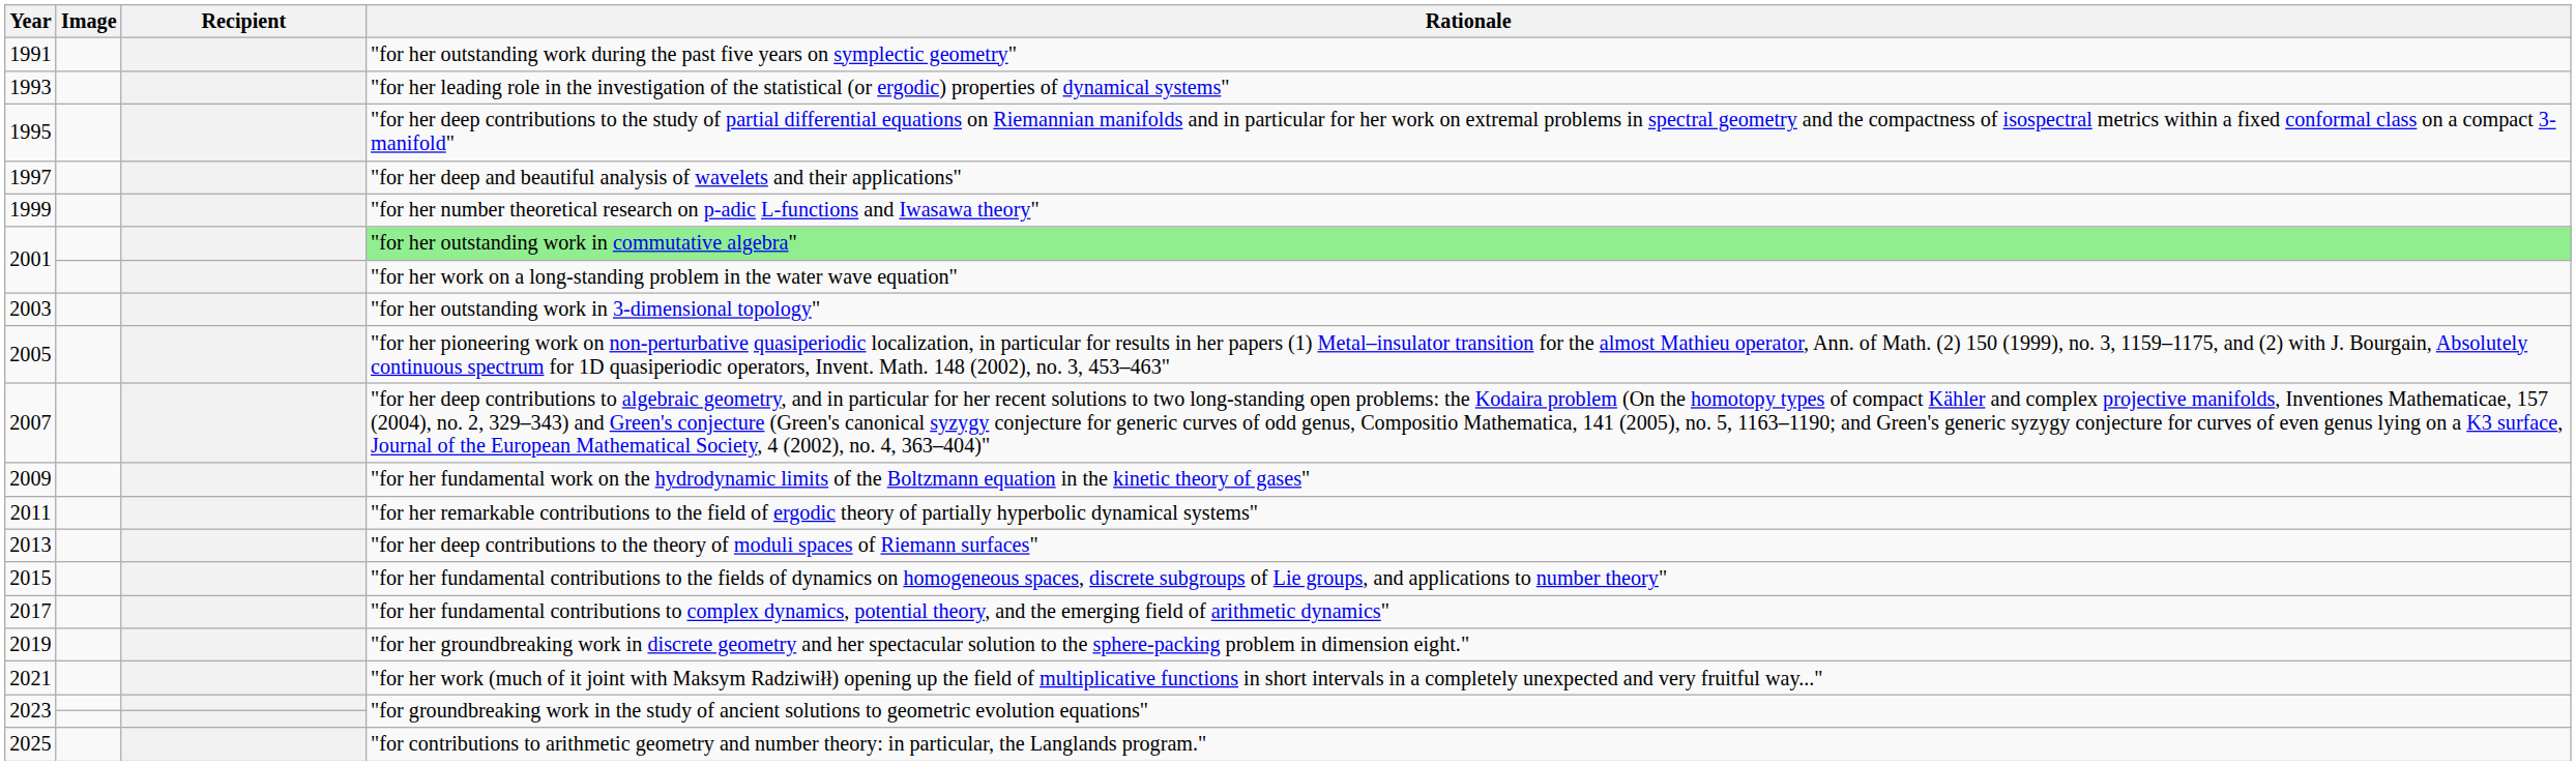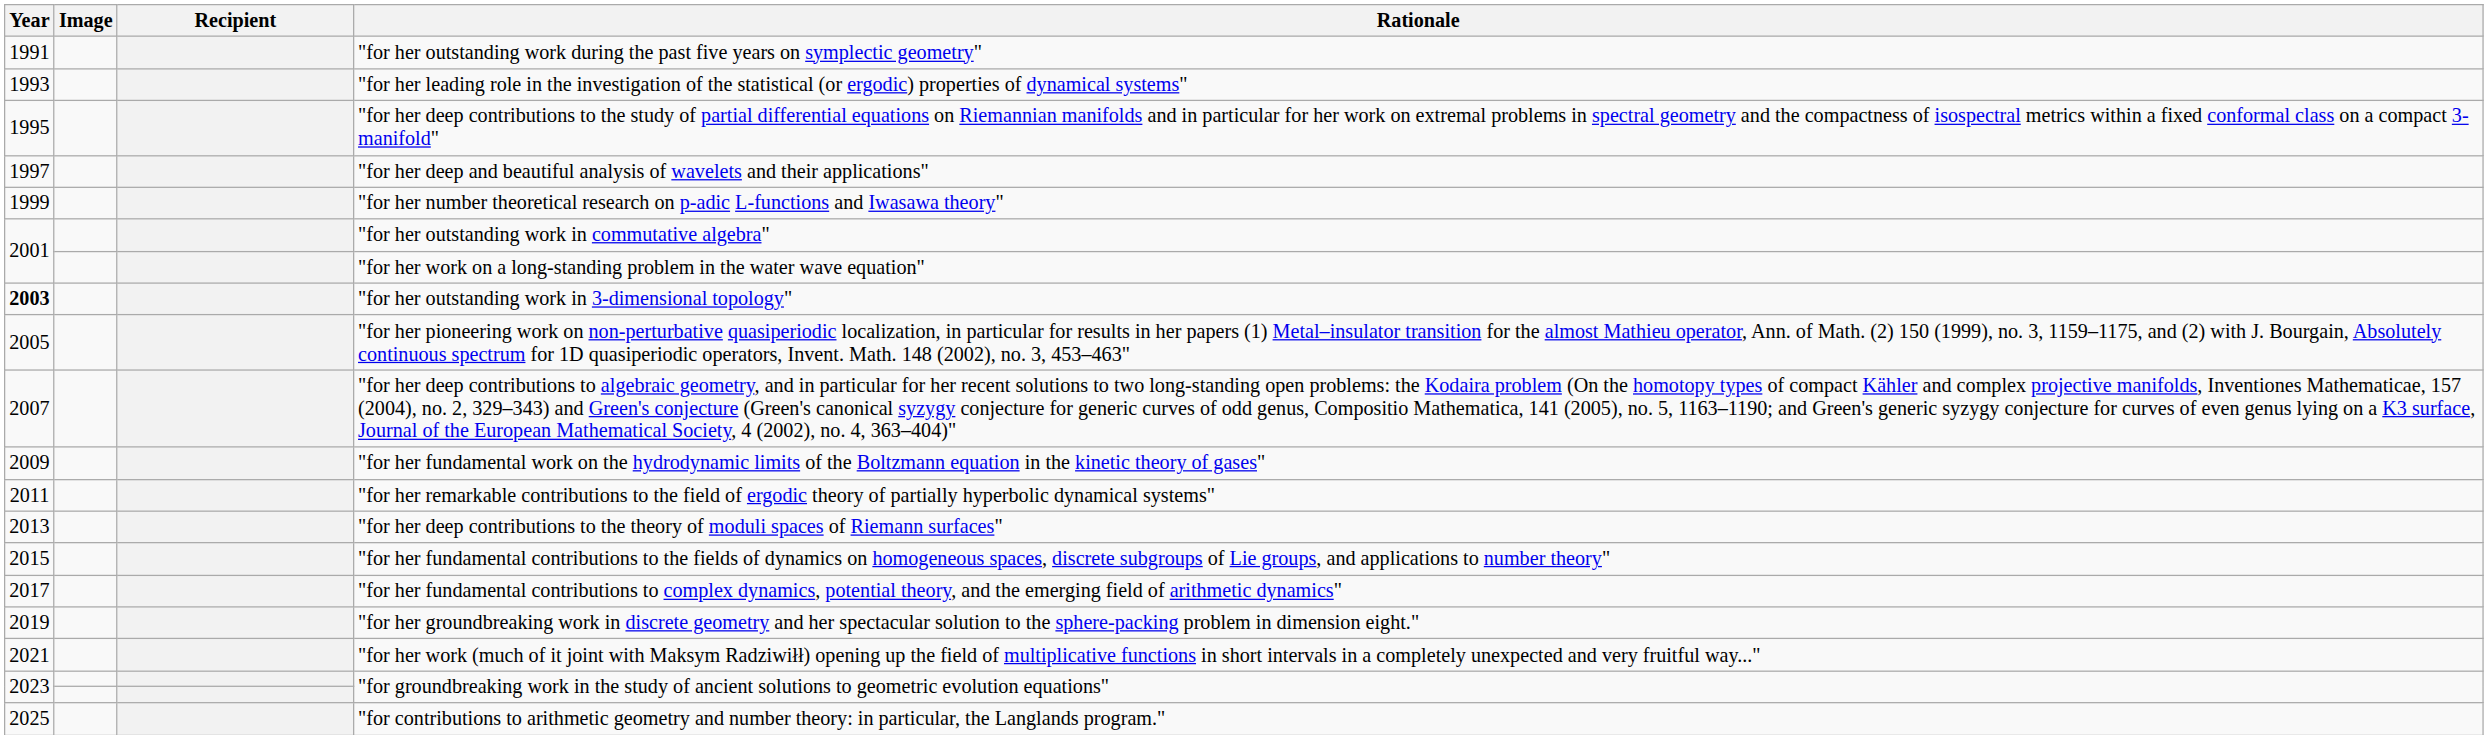"for her outstanding work in commutative algebra" | Rationale: lightgreen background -> no background
"for her outstanding work in 3-dimensional topology" | Year: normal -> bold
